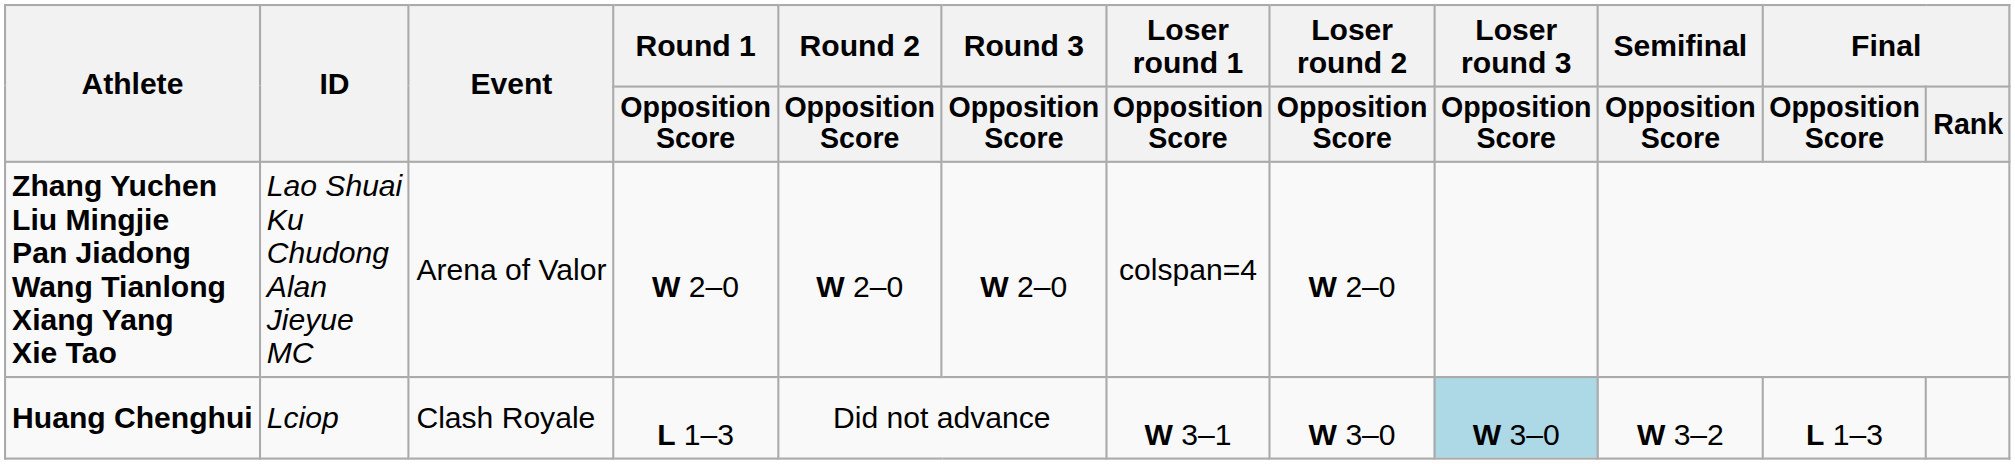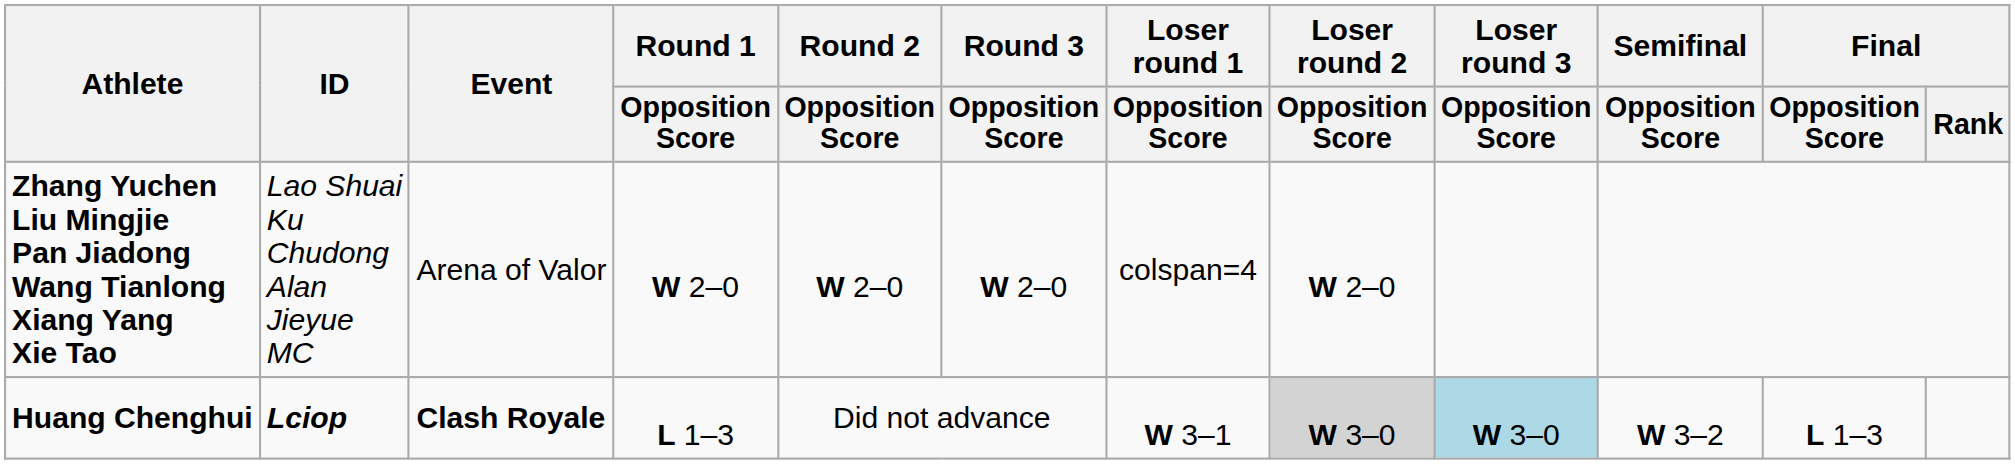Huang Chenghui | ID: normal -> bold
Huang Chenghui | Event: normal -> bold
Huang Chenghui | Loser round 2 / Opposition Score: no background -> lightgrey background
